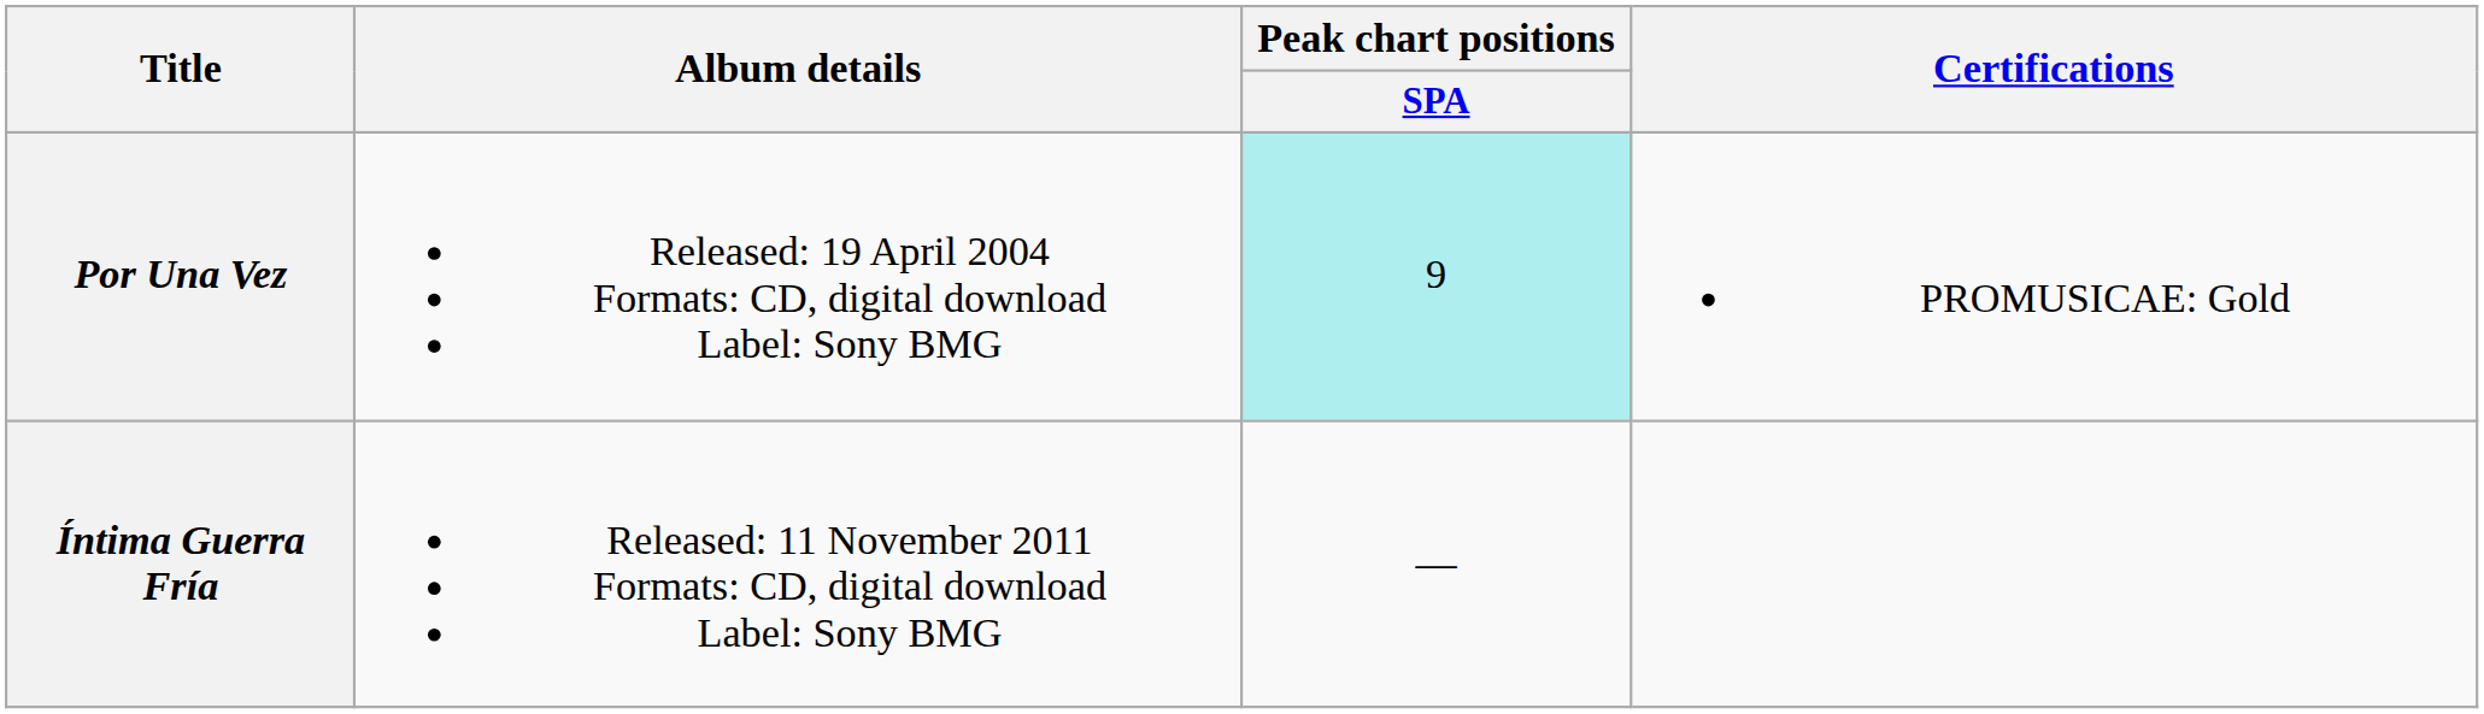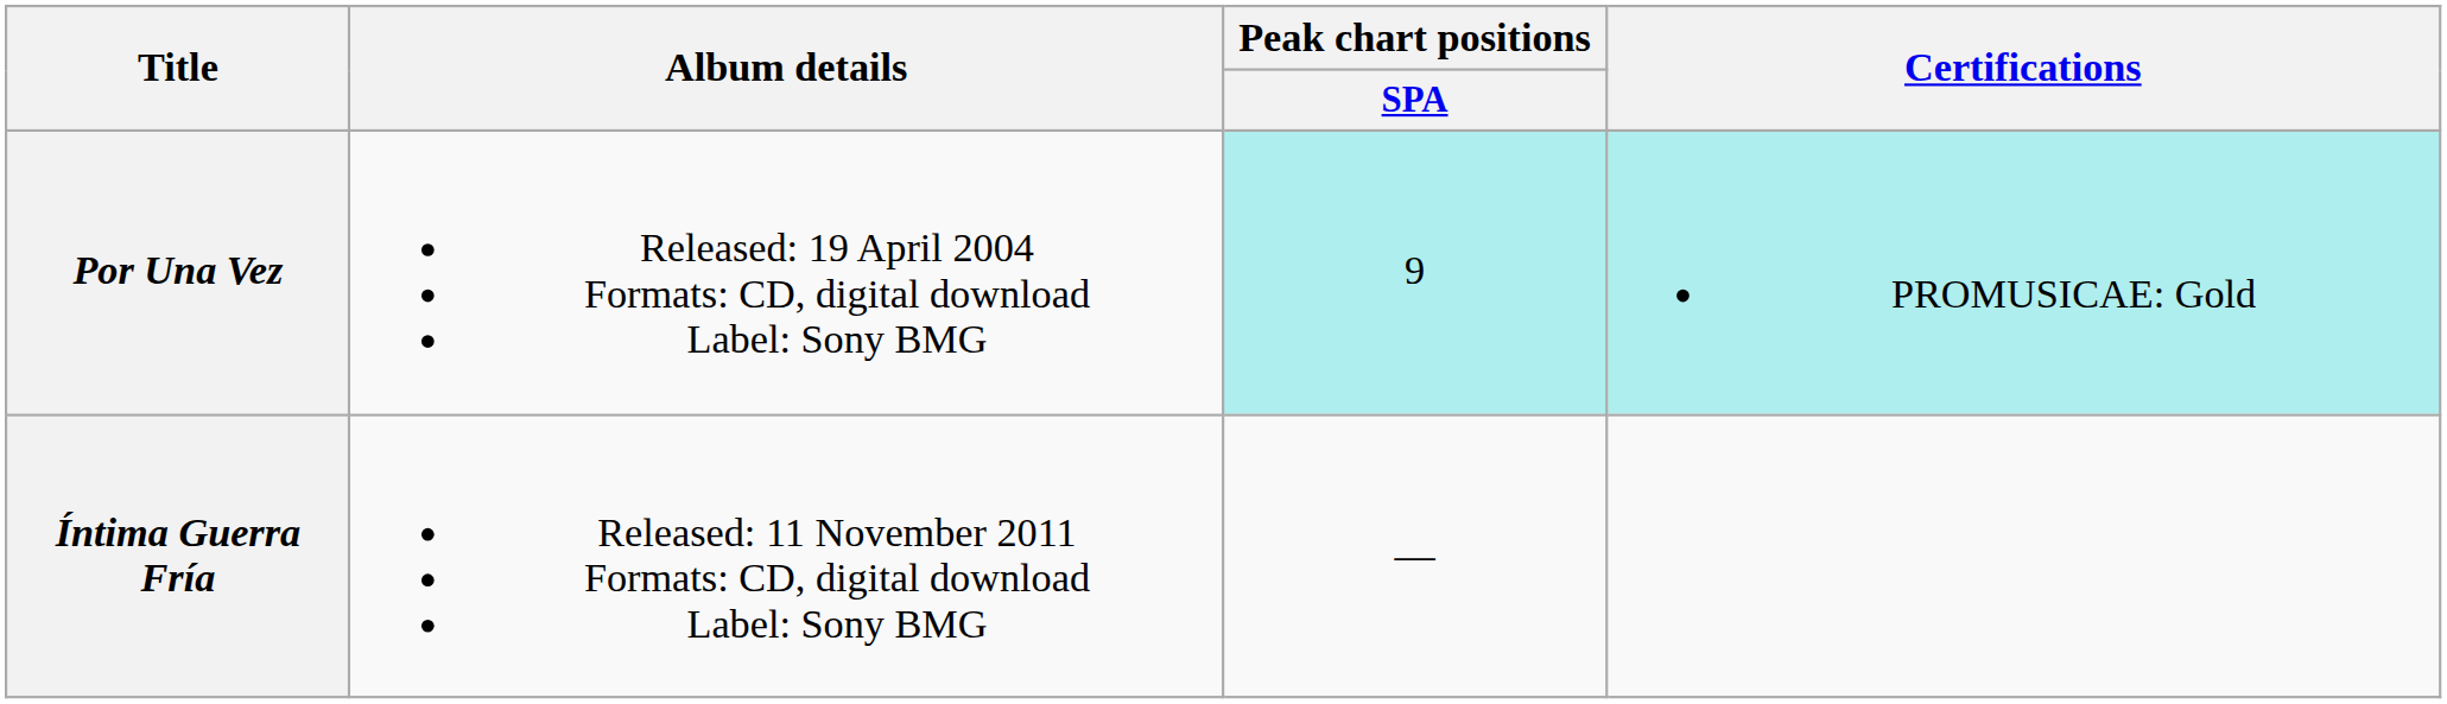Por Una Vez | Certifications: no background -> paleturquoise background
